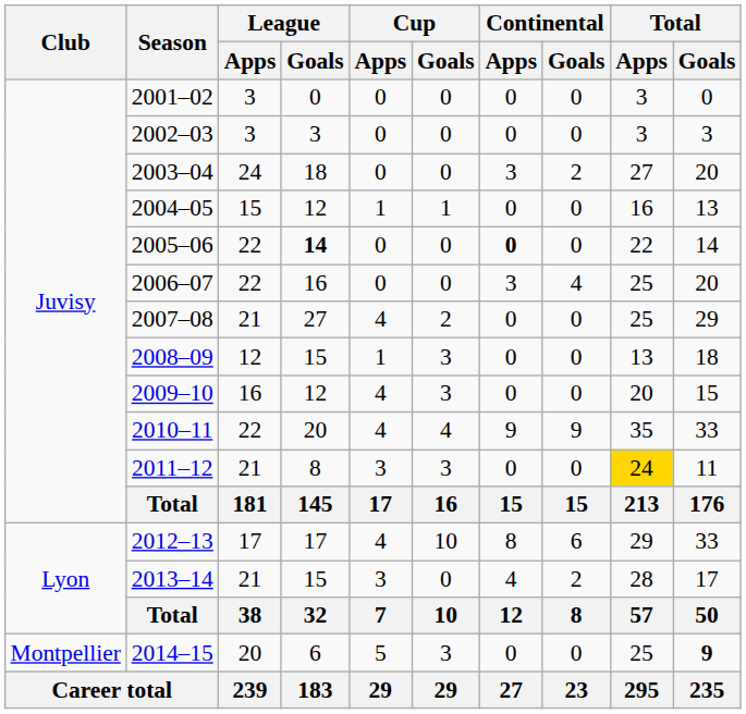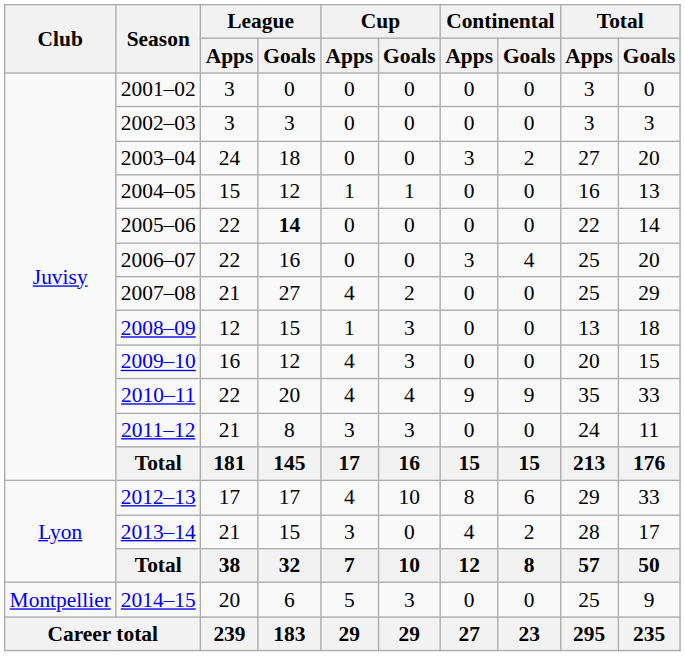2005–06 | Continental / Apps: bold -> normal
2011–12 | Total / Apps: gold background -> no background
2014–15 | Total / Goals: bold -> normal
